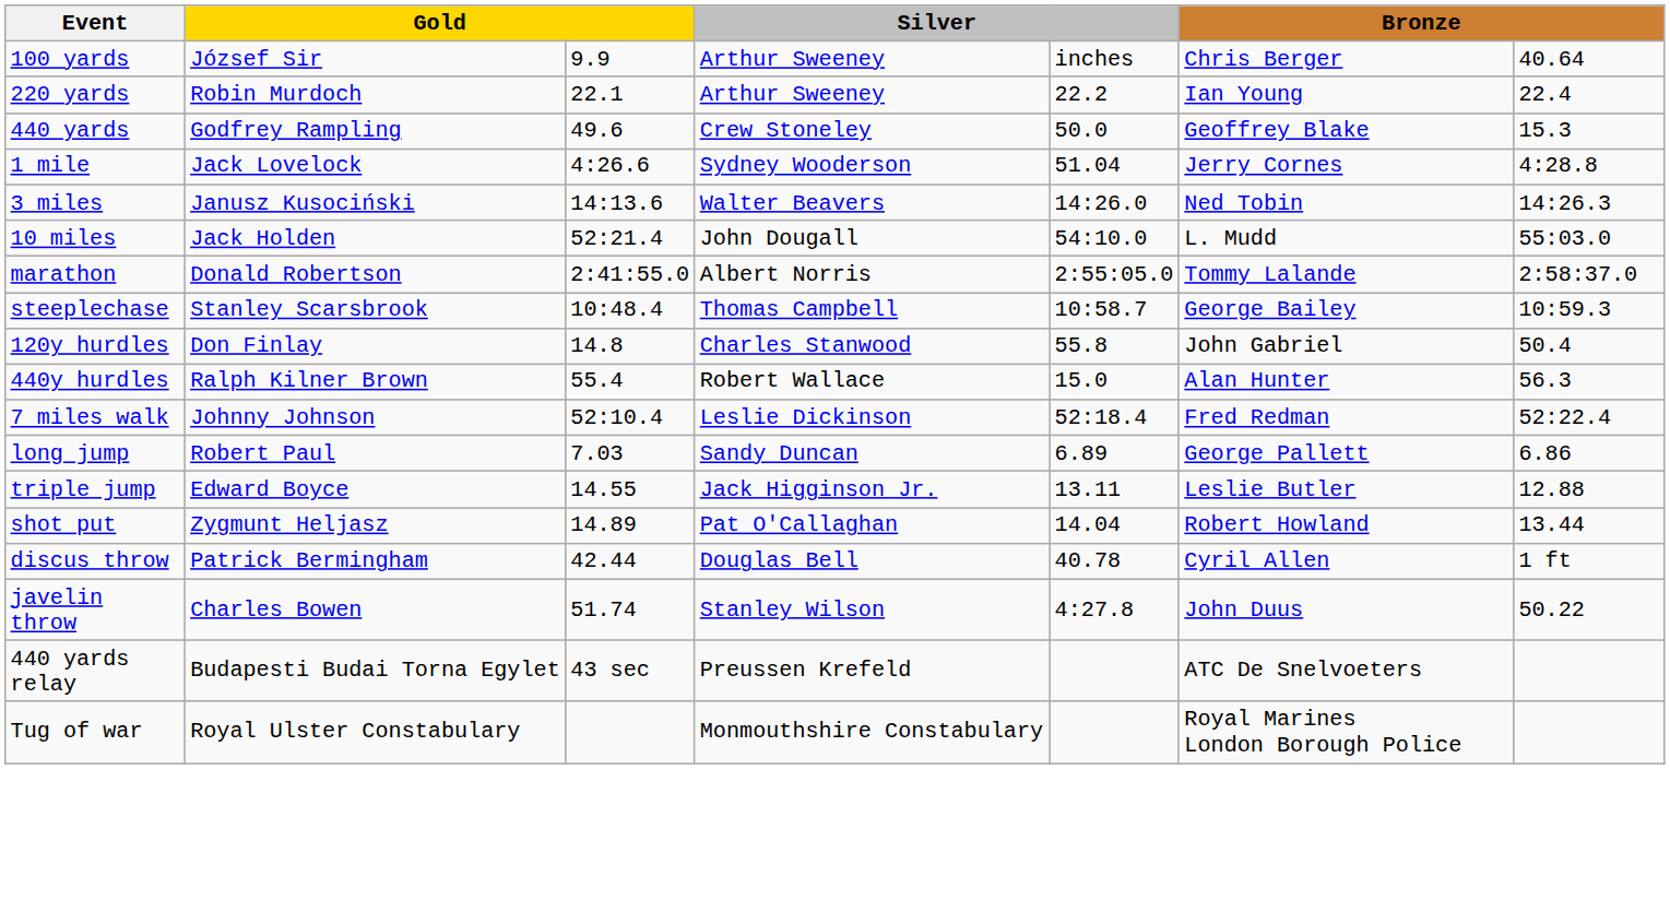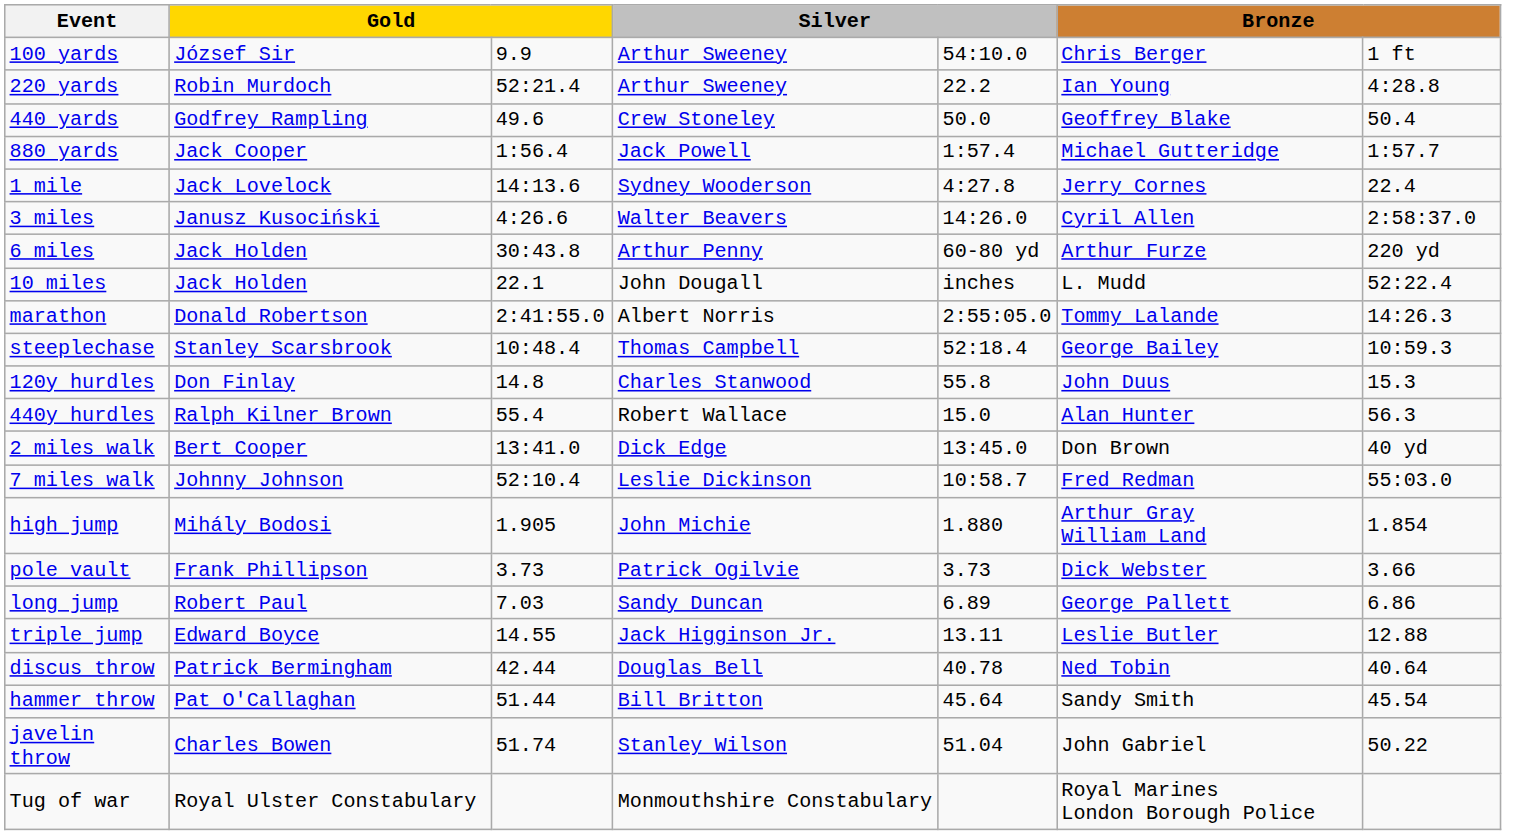100 yards | column 5: inches -> 54:10.0
100 yards | column 7: 40.64 -> 1 ft
220 yards | column 3: 22.1 -> 52:21.4
220 yards | column 7: 22.4 -> 4:28.8
440 yards | column 7: 15.3 -> 50.4
+ row: 880 yards | Jack Cooper | 1:56.4 | Jack Powell | 1:57.4 | Michael Gutteridge | 1:57.7
1 mile | column 3: 4:26.6 -> 14:13.6
1 mile | column 5: 51.04 -> 4:27.8
1 mile | column 7: 4:28.8 -> 22.4
3 miles | column 3: 14:13.6 -> 4:26.6
3 miles | column 6: Ned Tobin -> Cyril Allen
3 miles | column 7: 14:26.3 -> 2:58:37.0
+ row: 6 miles | Jack Holden | 30:43.8 | Arthur Penny | 60-80 yd | Arthur Furze | 220 yd
10 miles | column 3: 52:21.4 -> 22.1
10 miles | column 5: 54:10.0 -> inches
10 miles | column 7: 55:03.0 -> 52:22.4
marathon | column 7: 2:58:37.0 -> 14:26.3
steeplechase | column 5: 10:58.7 -> 52:18.4
120y hurdles | column 6: John Gabriel -> John Duus
120y hurdles | column 7: 50.4 -> 15.3
+ row: 2 miles walk | Bert Cooper | 13:41.0 | Dick Edge | 13:45.0 | Don Brown | 40 yd
7 miles walk | column 5: 52:18.4 -> 10:58.7
7 miles walk | column 7: 52:22.4 -> 55:03.0
+ row: high jump | Mihály Bodosi | 1.905 | John Michie | 1.880 | Arthur Gray William Land | 1.854
+ row: pole vault | Frank Phillipson | 3.73 | Patrick Ogilvie | 3.73 | Dick Webster | 3.66
- row: shot put | Zygmunt Heljasz | 14.89 | Pat O'Callaghan | 14.04 | Robert Howland | 13.44
discus throw | column 6: Cyril Allen -> Ned Tobin
discus throw | column 7: 1 ft -> 40.64
+ row: hammer throw | Pat O'Callaghan | 51.44 | Bill Britton | 45.64 | Sandy Smith | 45.54
javelin throw | column 5: 4:27.8 -> 51.04
javelin throw | column 6: John Duus -> John Gabriel
- row: 440 yards relay | Budapesti Budai Torna Egylet | 43 sec | Preussen Krefeld | ATC De Snelvoeters
